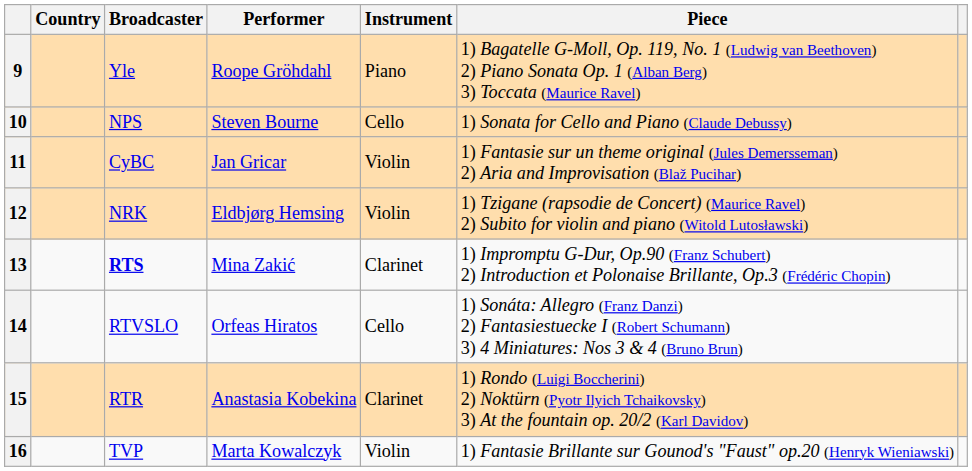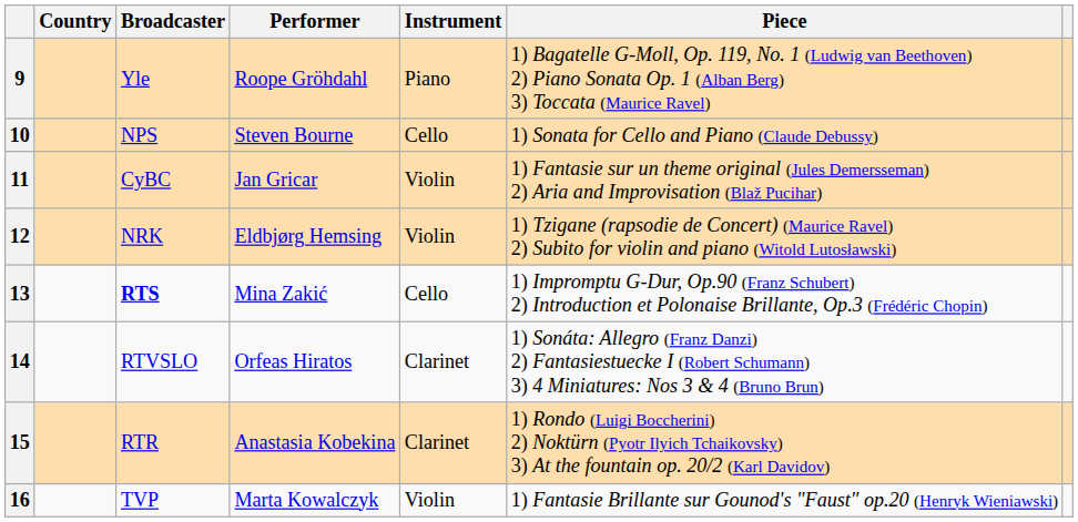13 | Instrument: Clarinet -> Cello
14 | Instrument: Cello -> Clarinet
